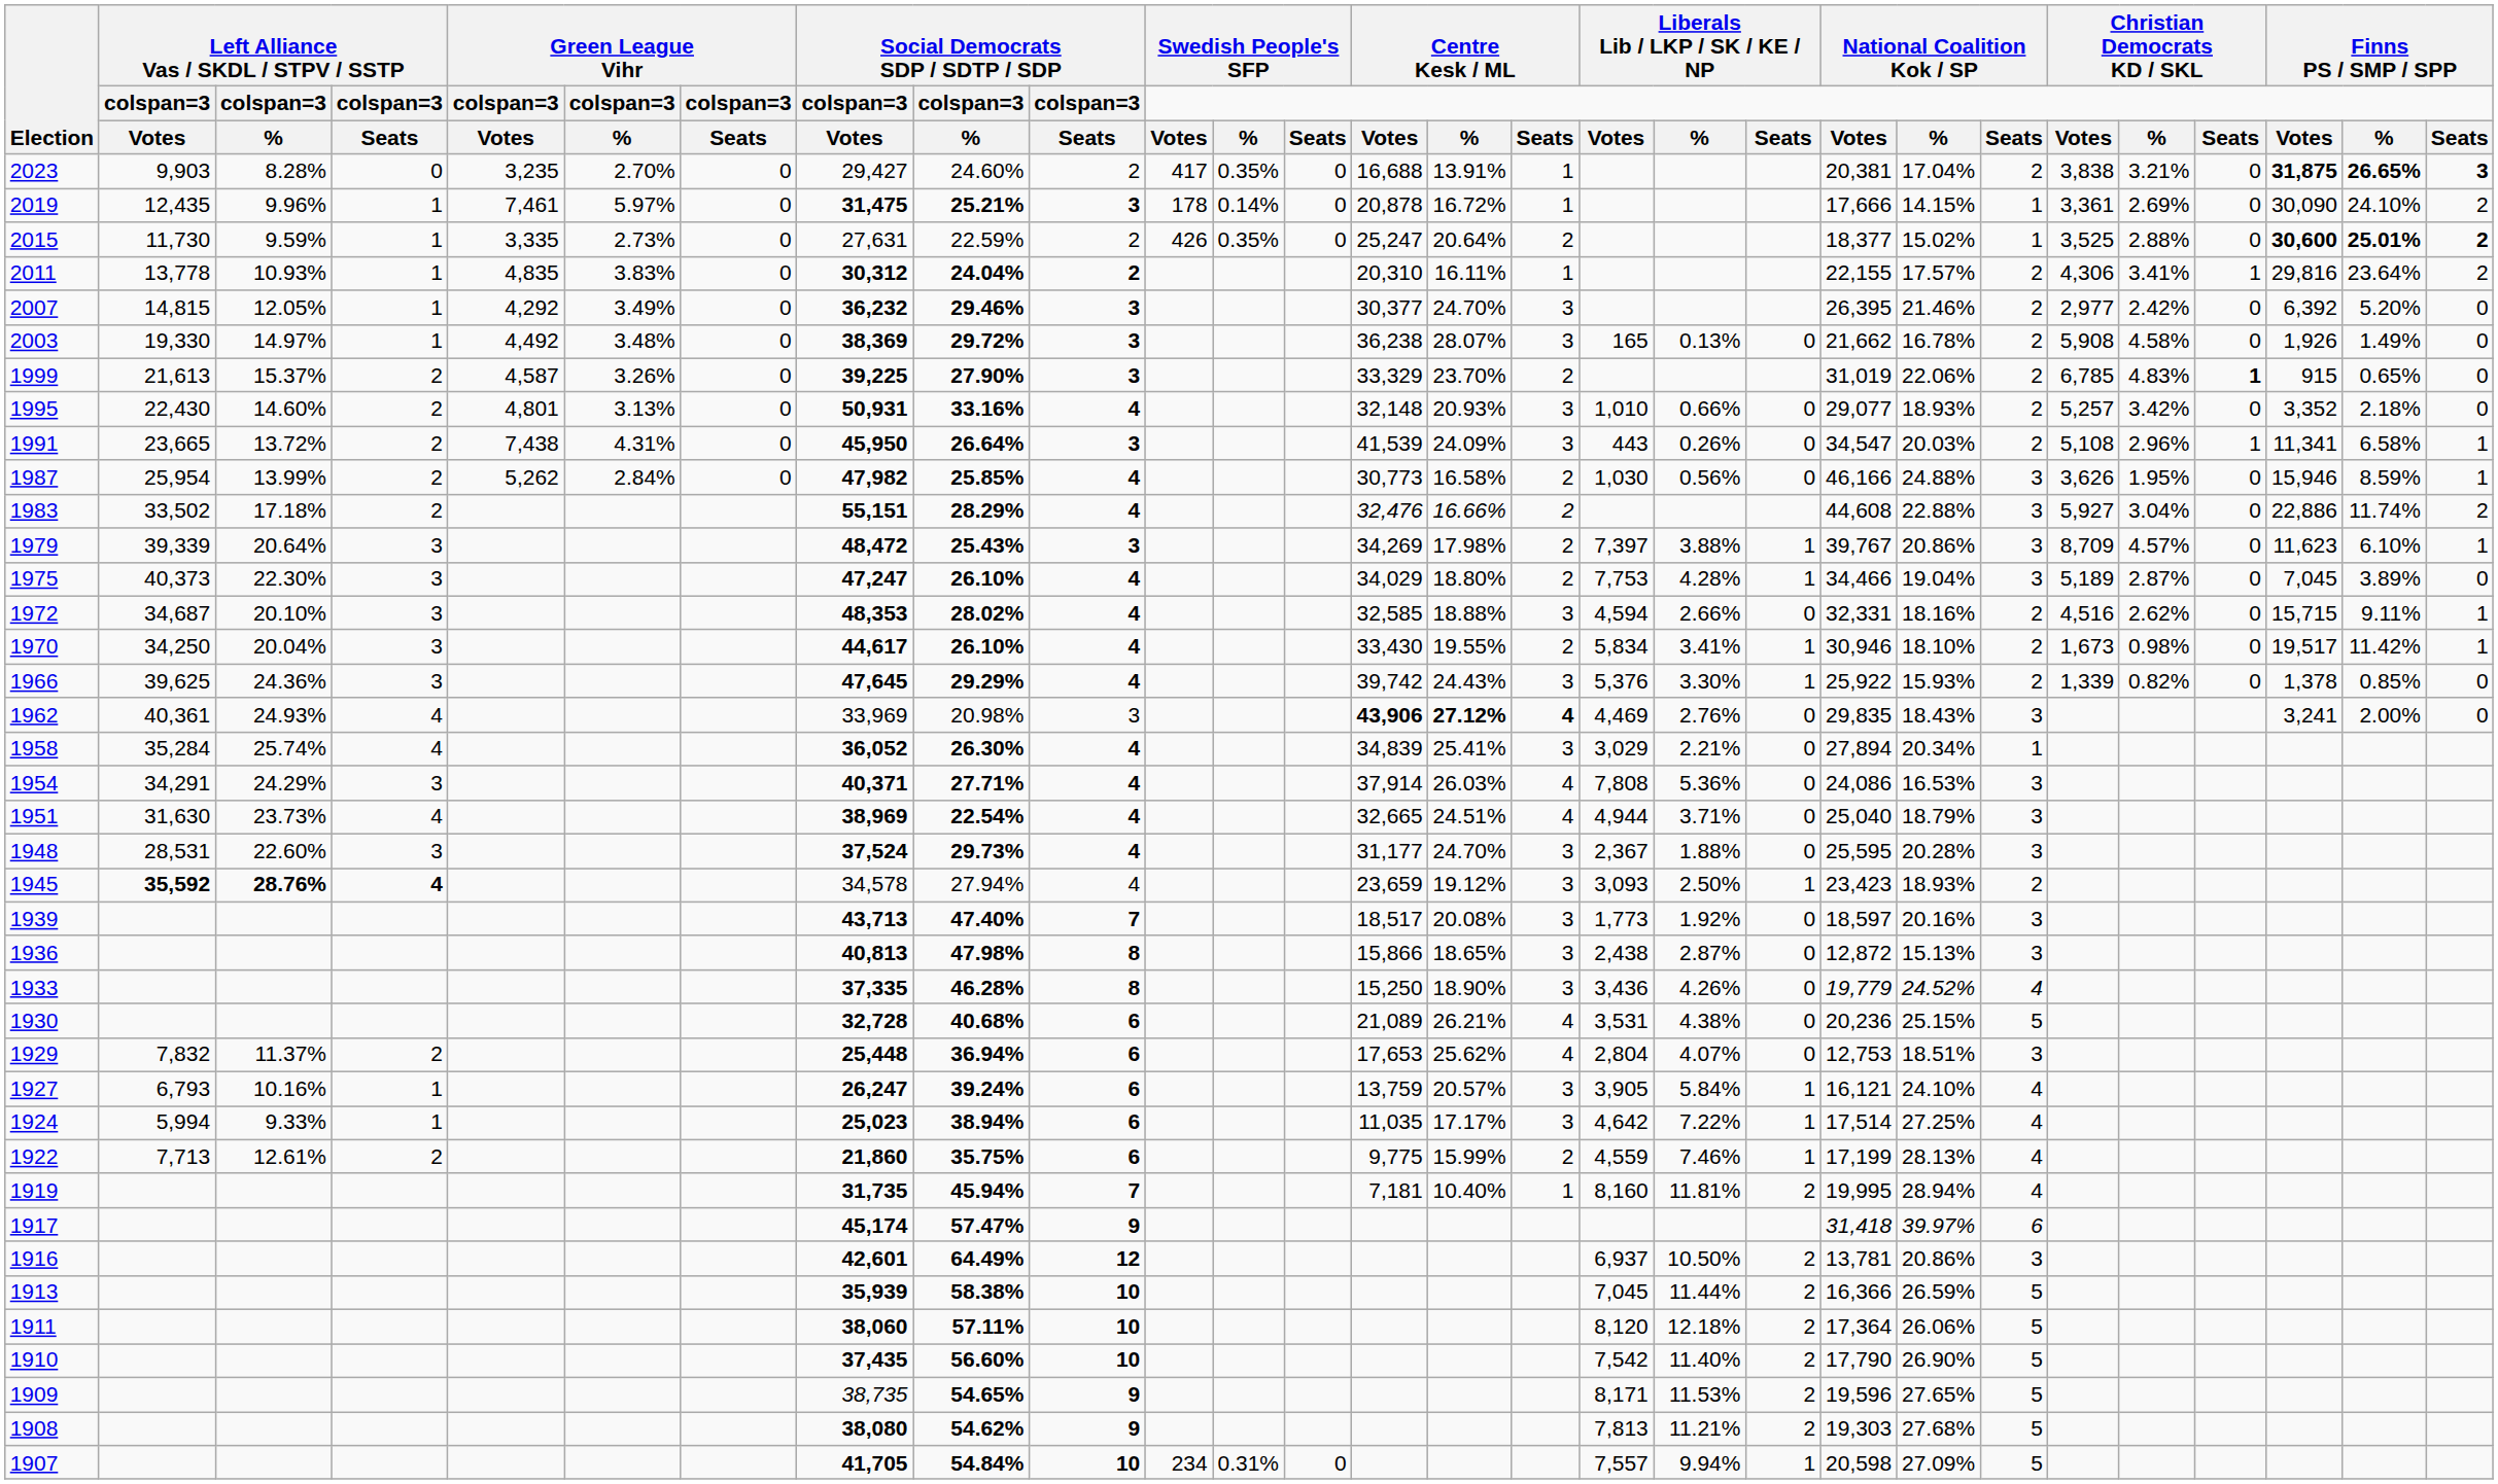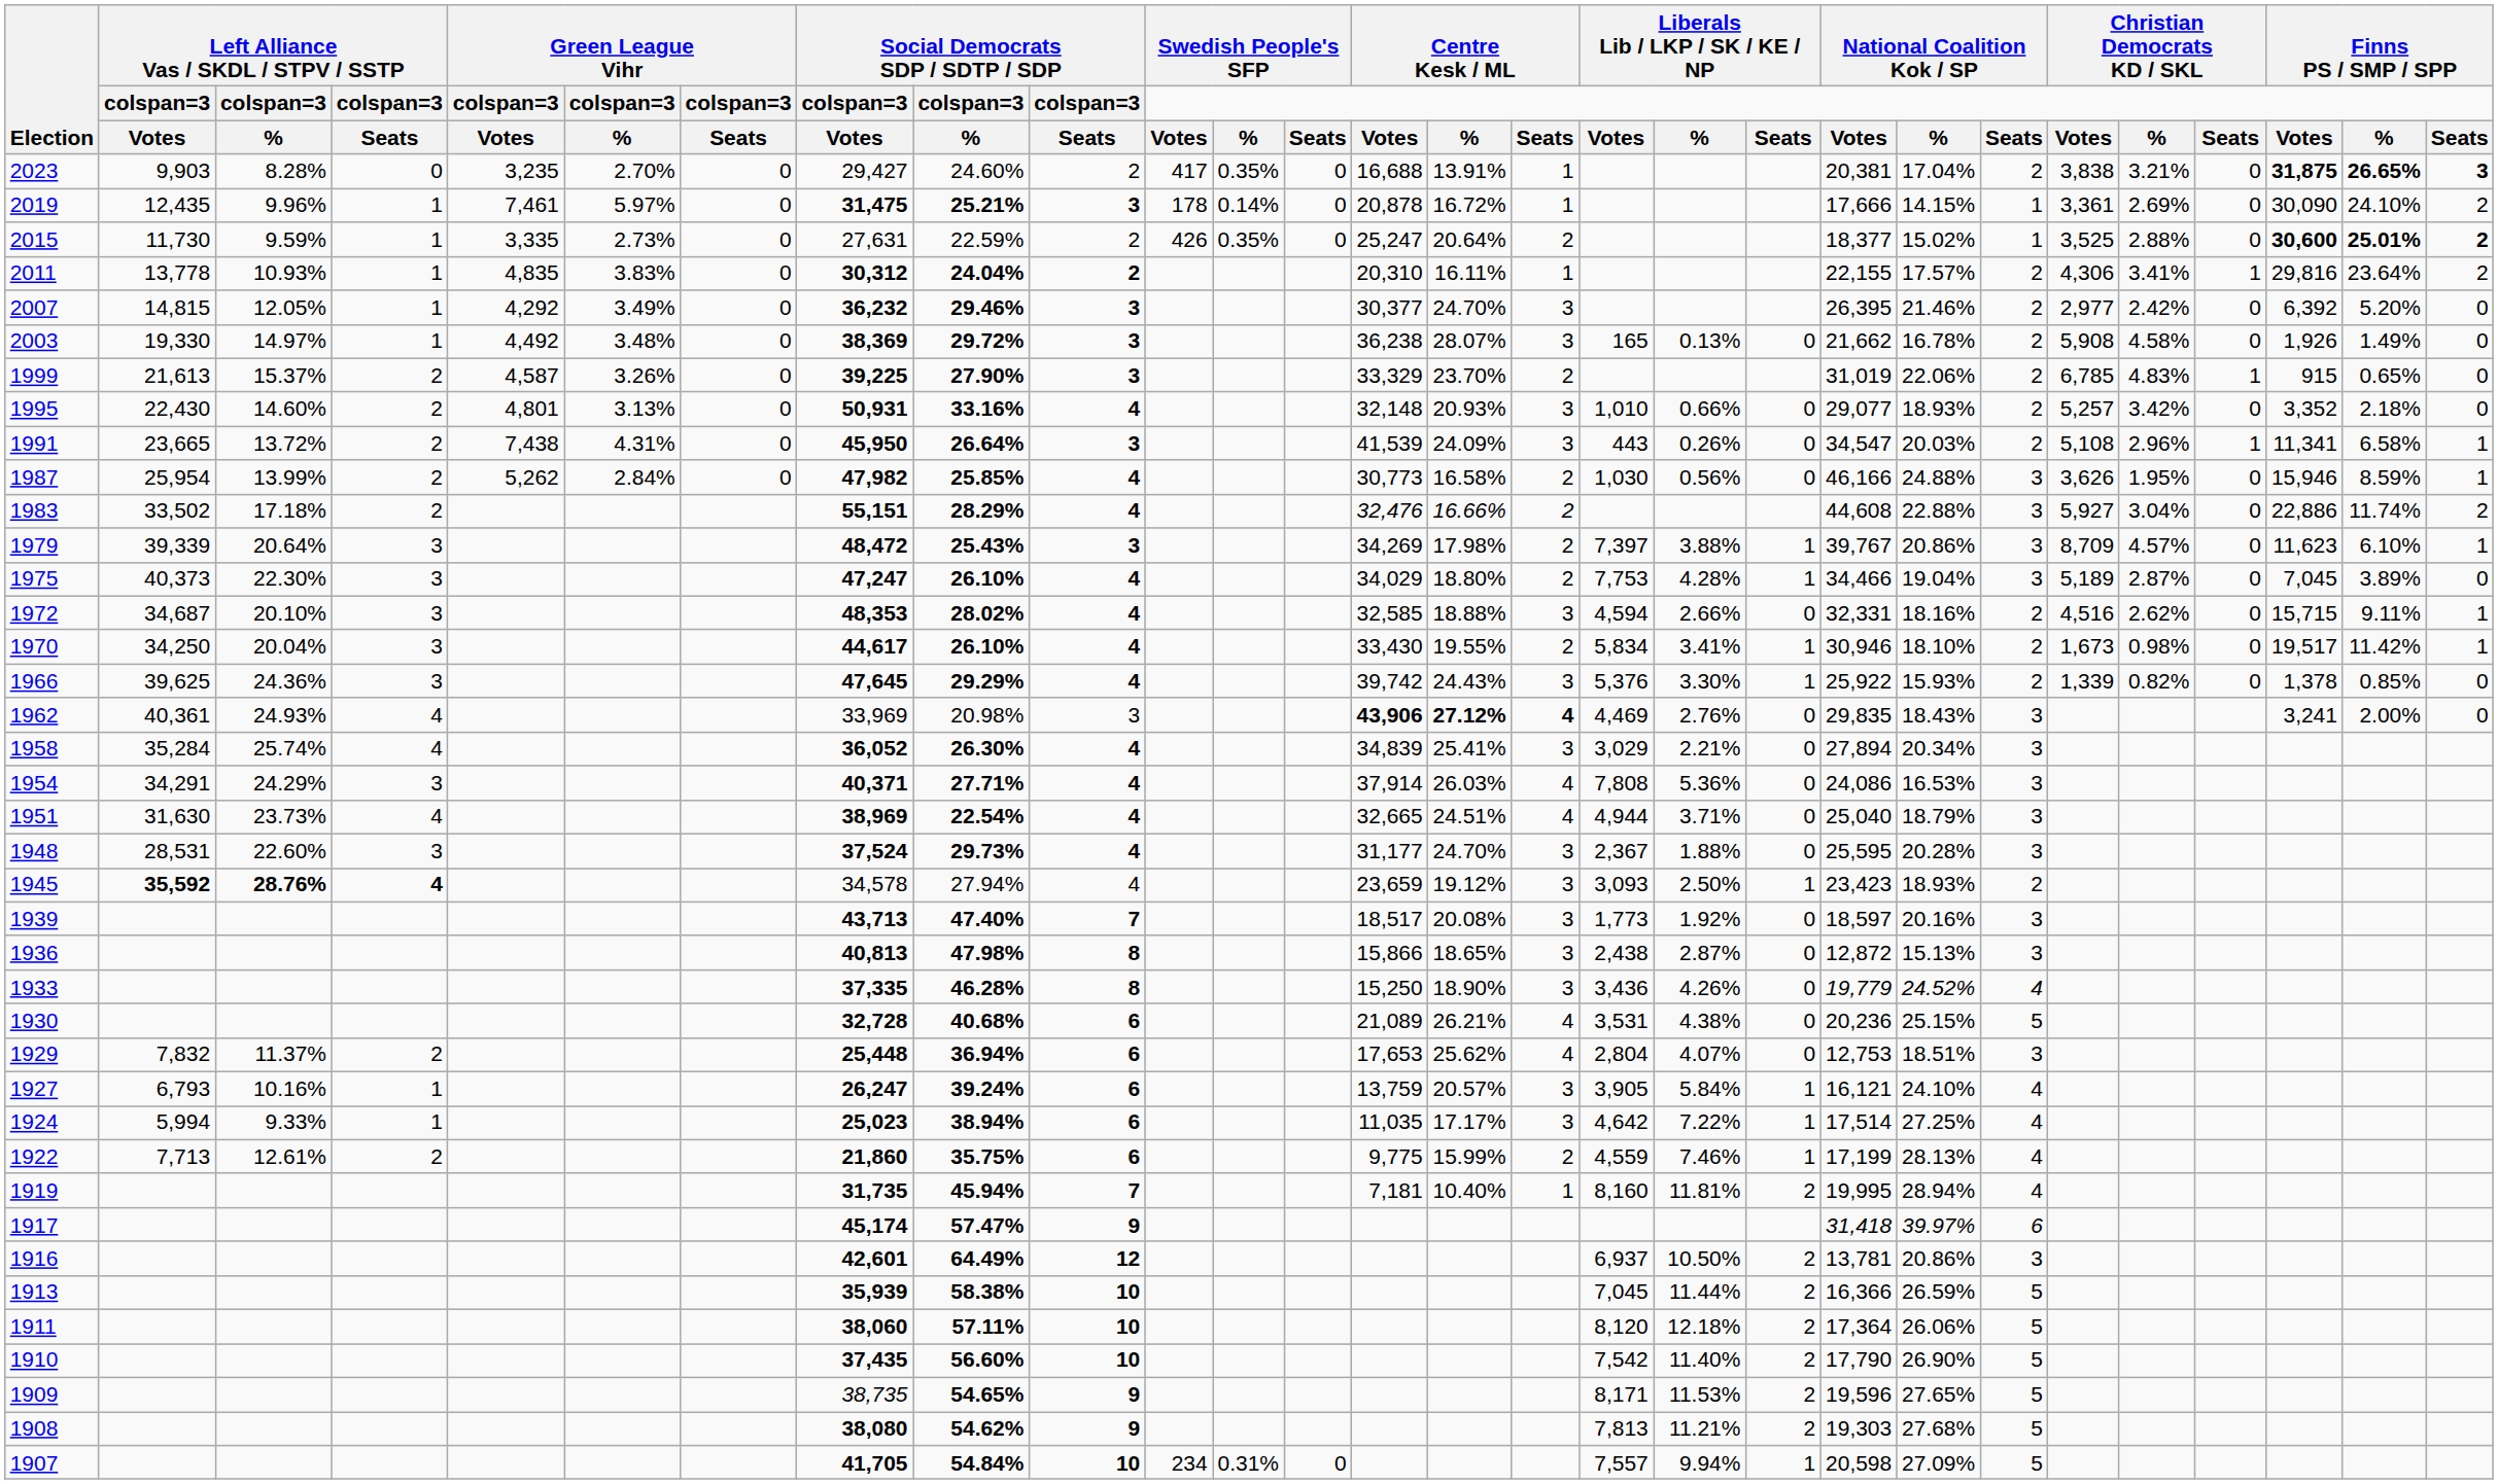1999 | Christian Democrats KD / SKL / Seats: bold -> normal
1958 | National Coalition Kok / SP / Seats: 1 -> 3
